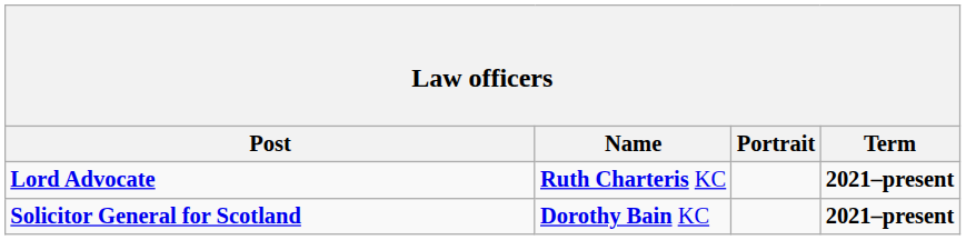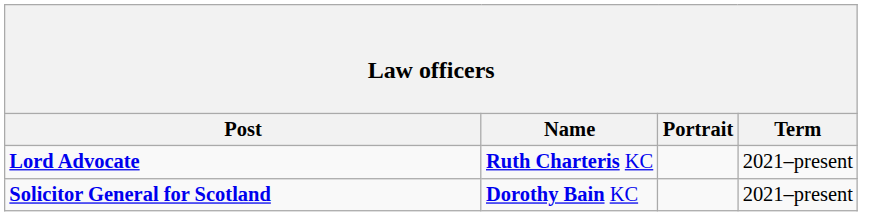Lord Advocate | Term: bold -> normal
Solicitor General for Scotland | Term: bold -> normal
